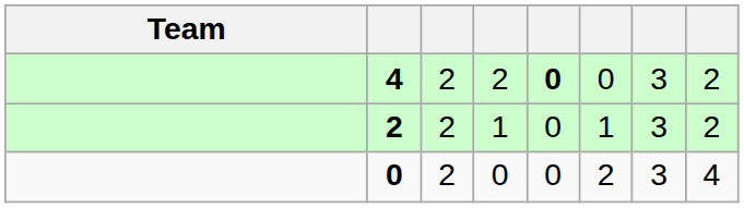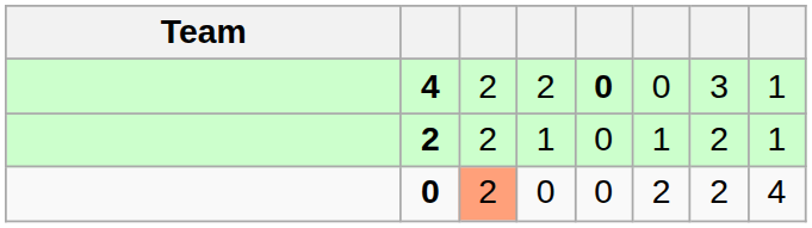row 2 | column 8: 2 -> 1
row 3 | column 7: 3 -> 2
row 3 | column 8: 2 -> 1
row 4 | column 3: no background -> lightsalmon background
row 4 | column 7: 3 -> 2
